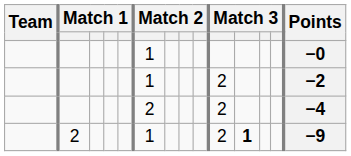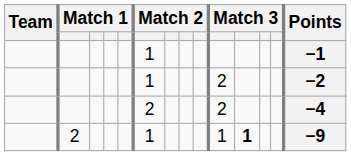row 3 | Points: −0 -> −1
row 6 | column 10: 2 -> 1
